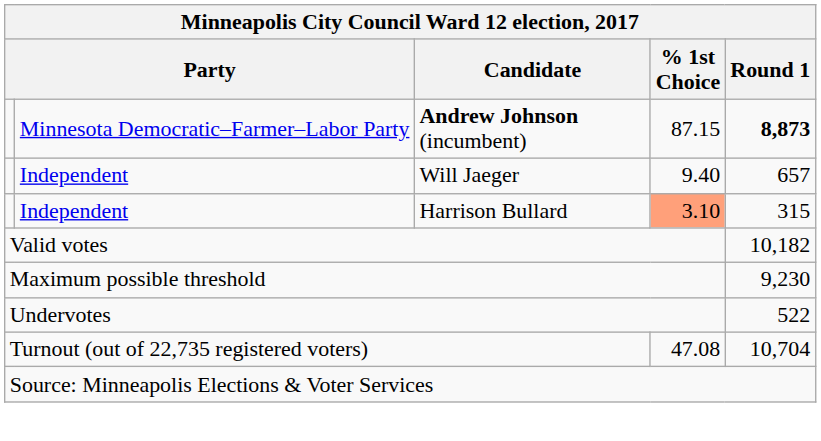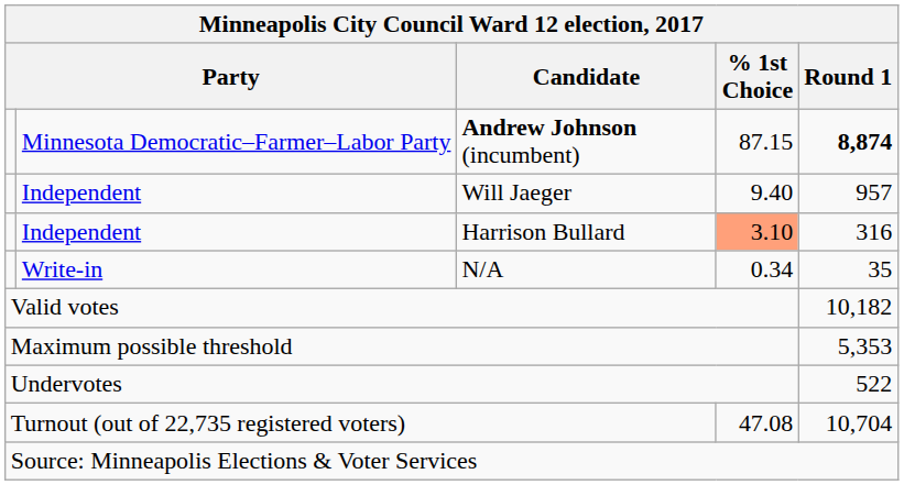Andrew Johnson (incumbent) | Round 1: 8,873 -> 8,874
Will Jaeger | Round 1: 657 -> 957
Harrison Bullard | Round 1: 315 -> 316
+ row: Write-in | N/A | 0.34 | 35
Maximum possible threshold | Round 1: 9,230 -> 5,353
